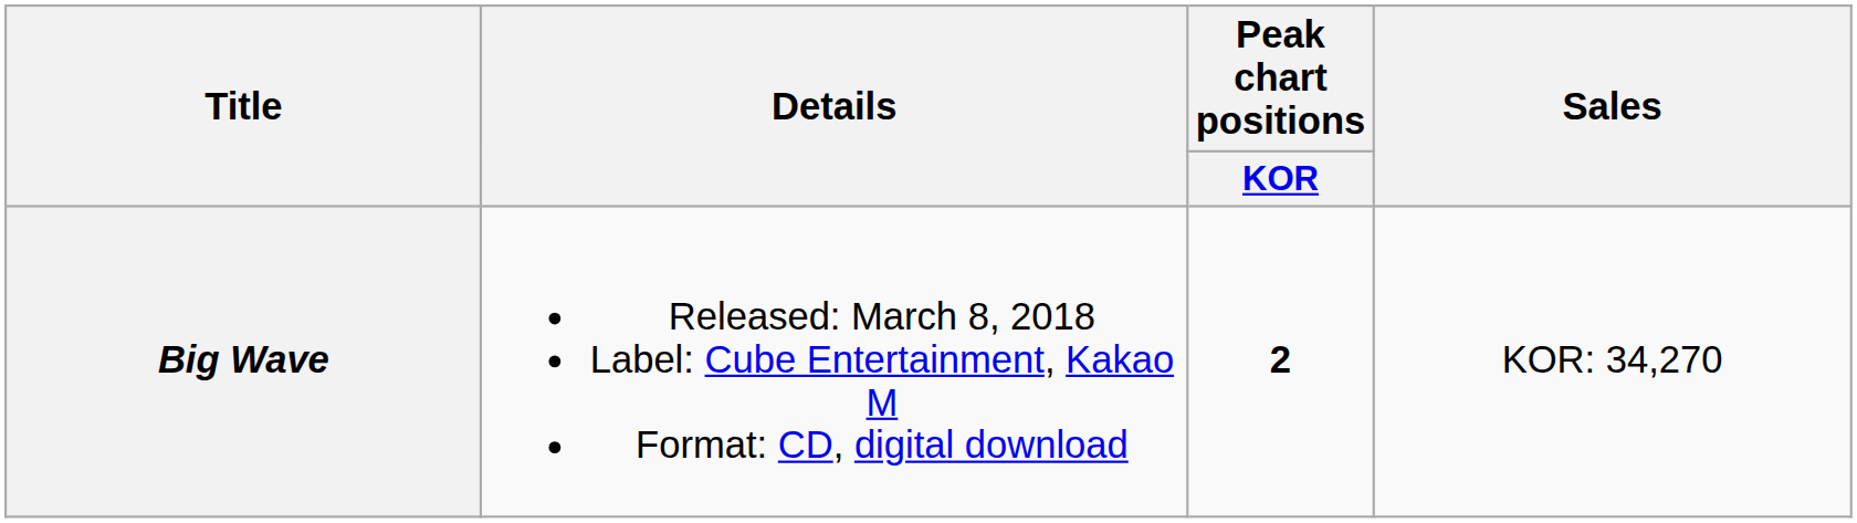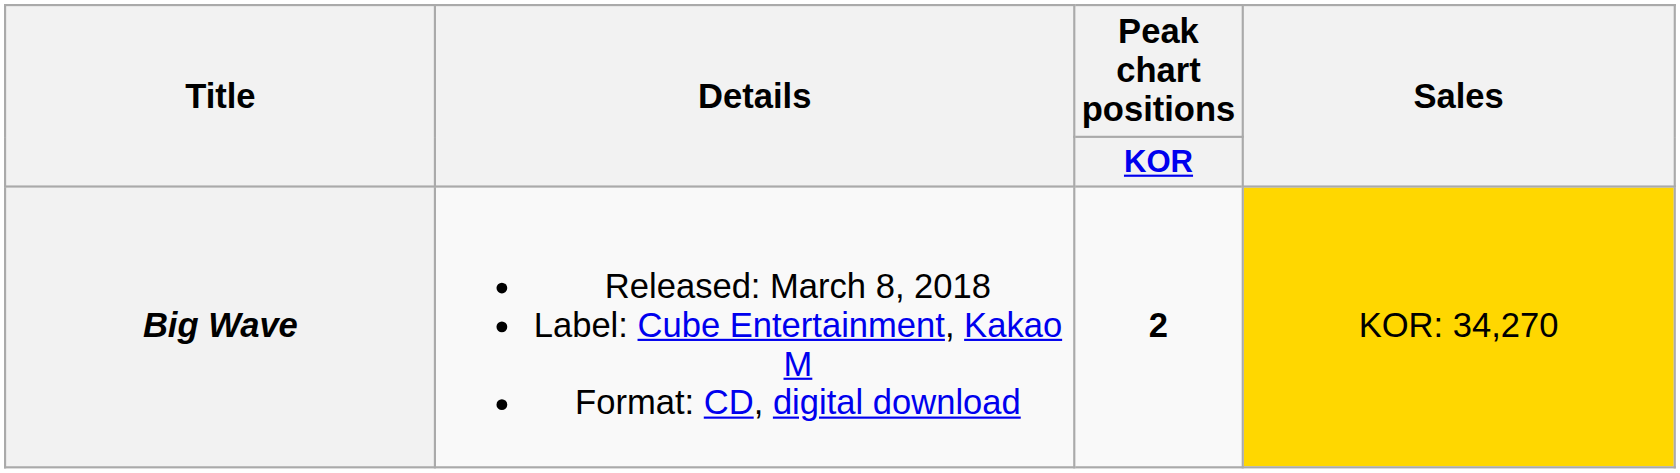Big Wave | Sales: no background -> gold background
